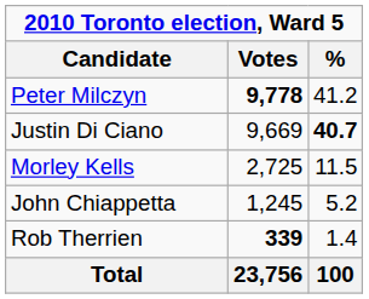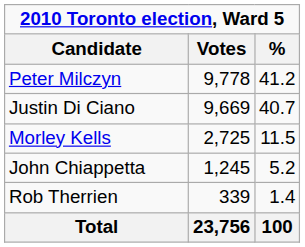Peter Milczyn | Votes: bold -> normal
Justin Di Ciano | %: bold -> normal
Rob Therrien | Votes: bold -> normal
